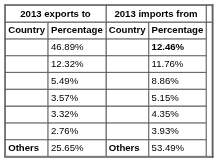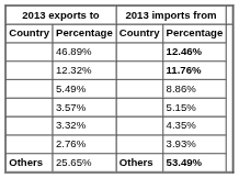12.32% | column 4: normal -> bold
25.65% | column 4: normal -> bold
